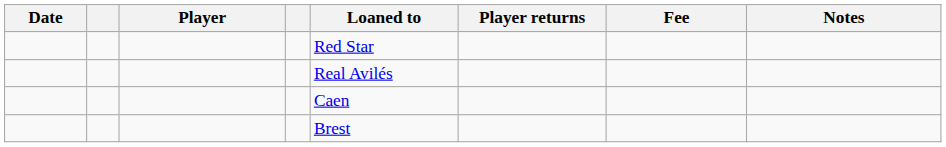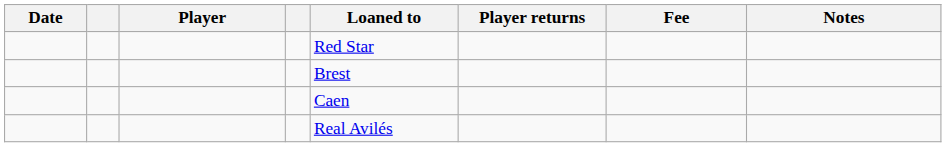row 3 | Loaned to: Real Avilés -> Brest
row 5 | Loaned to: Brest -> Real Avilés
